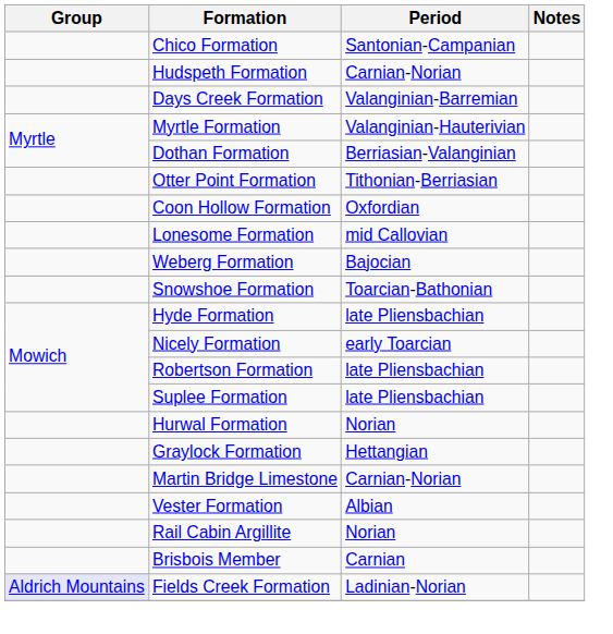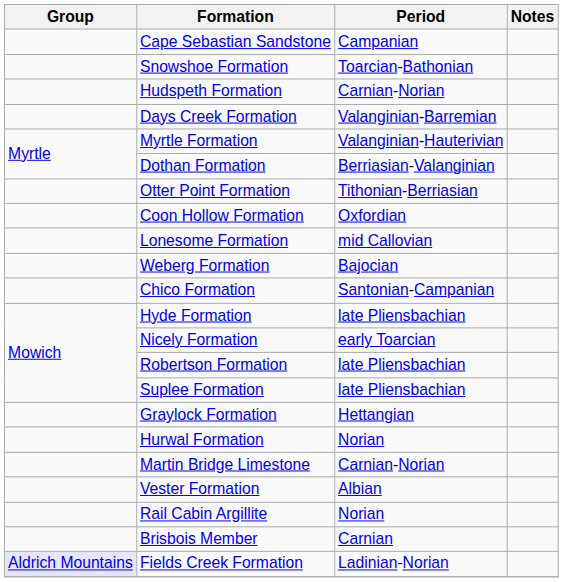+ row: Cape Sebastian Sandstone | Campanian
rows swapped: Chico Formation <-> Snowshoe Formation
rows swapped: Graylock Formation <-> Hurwal Formation
